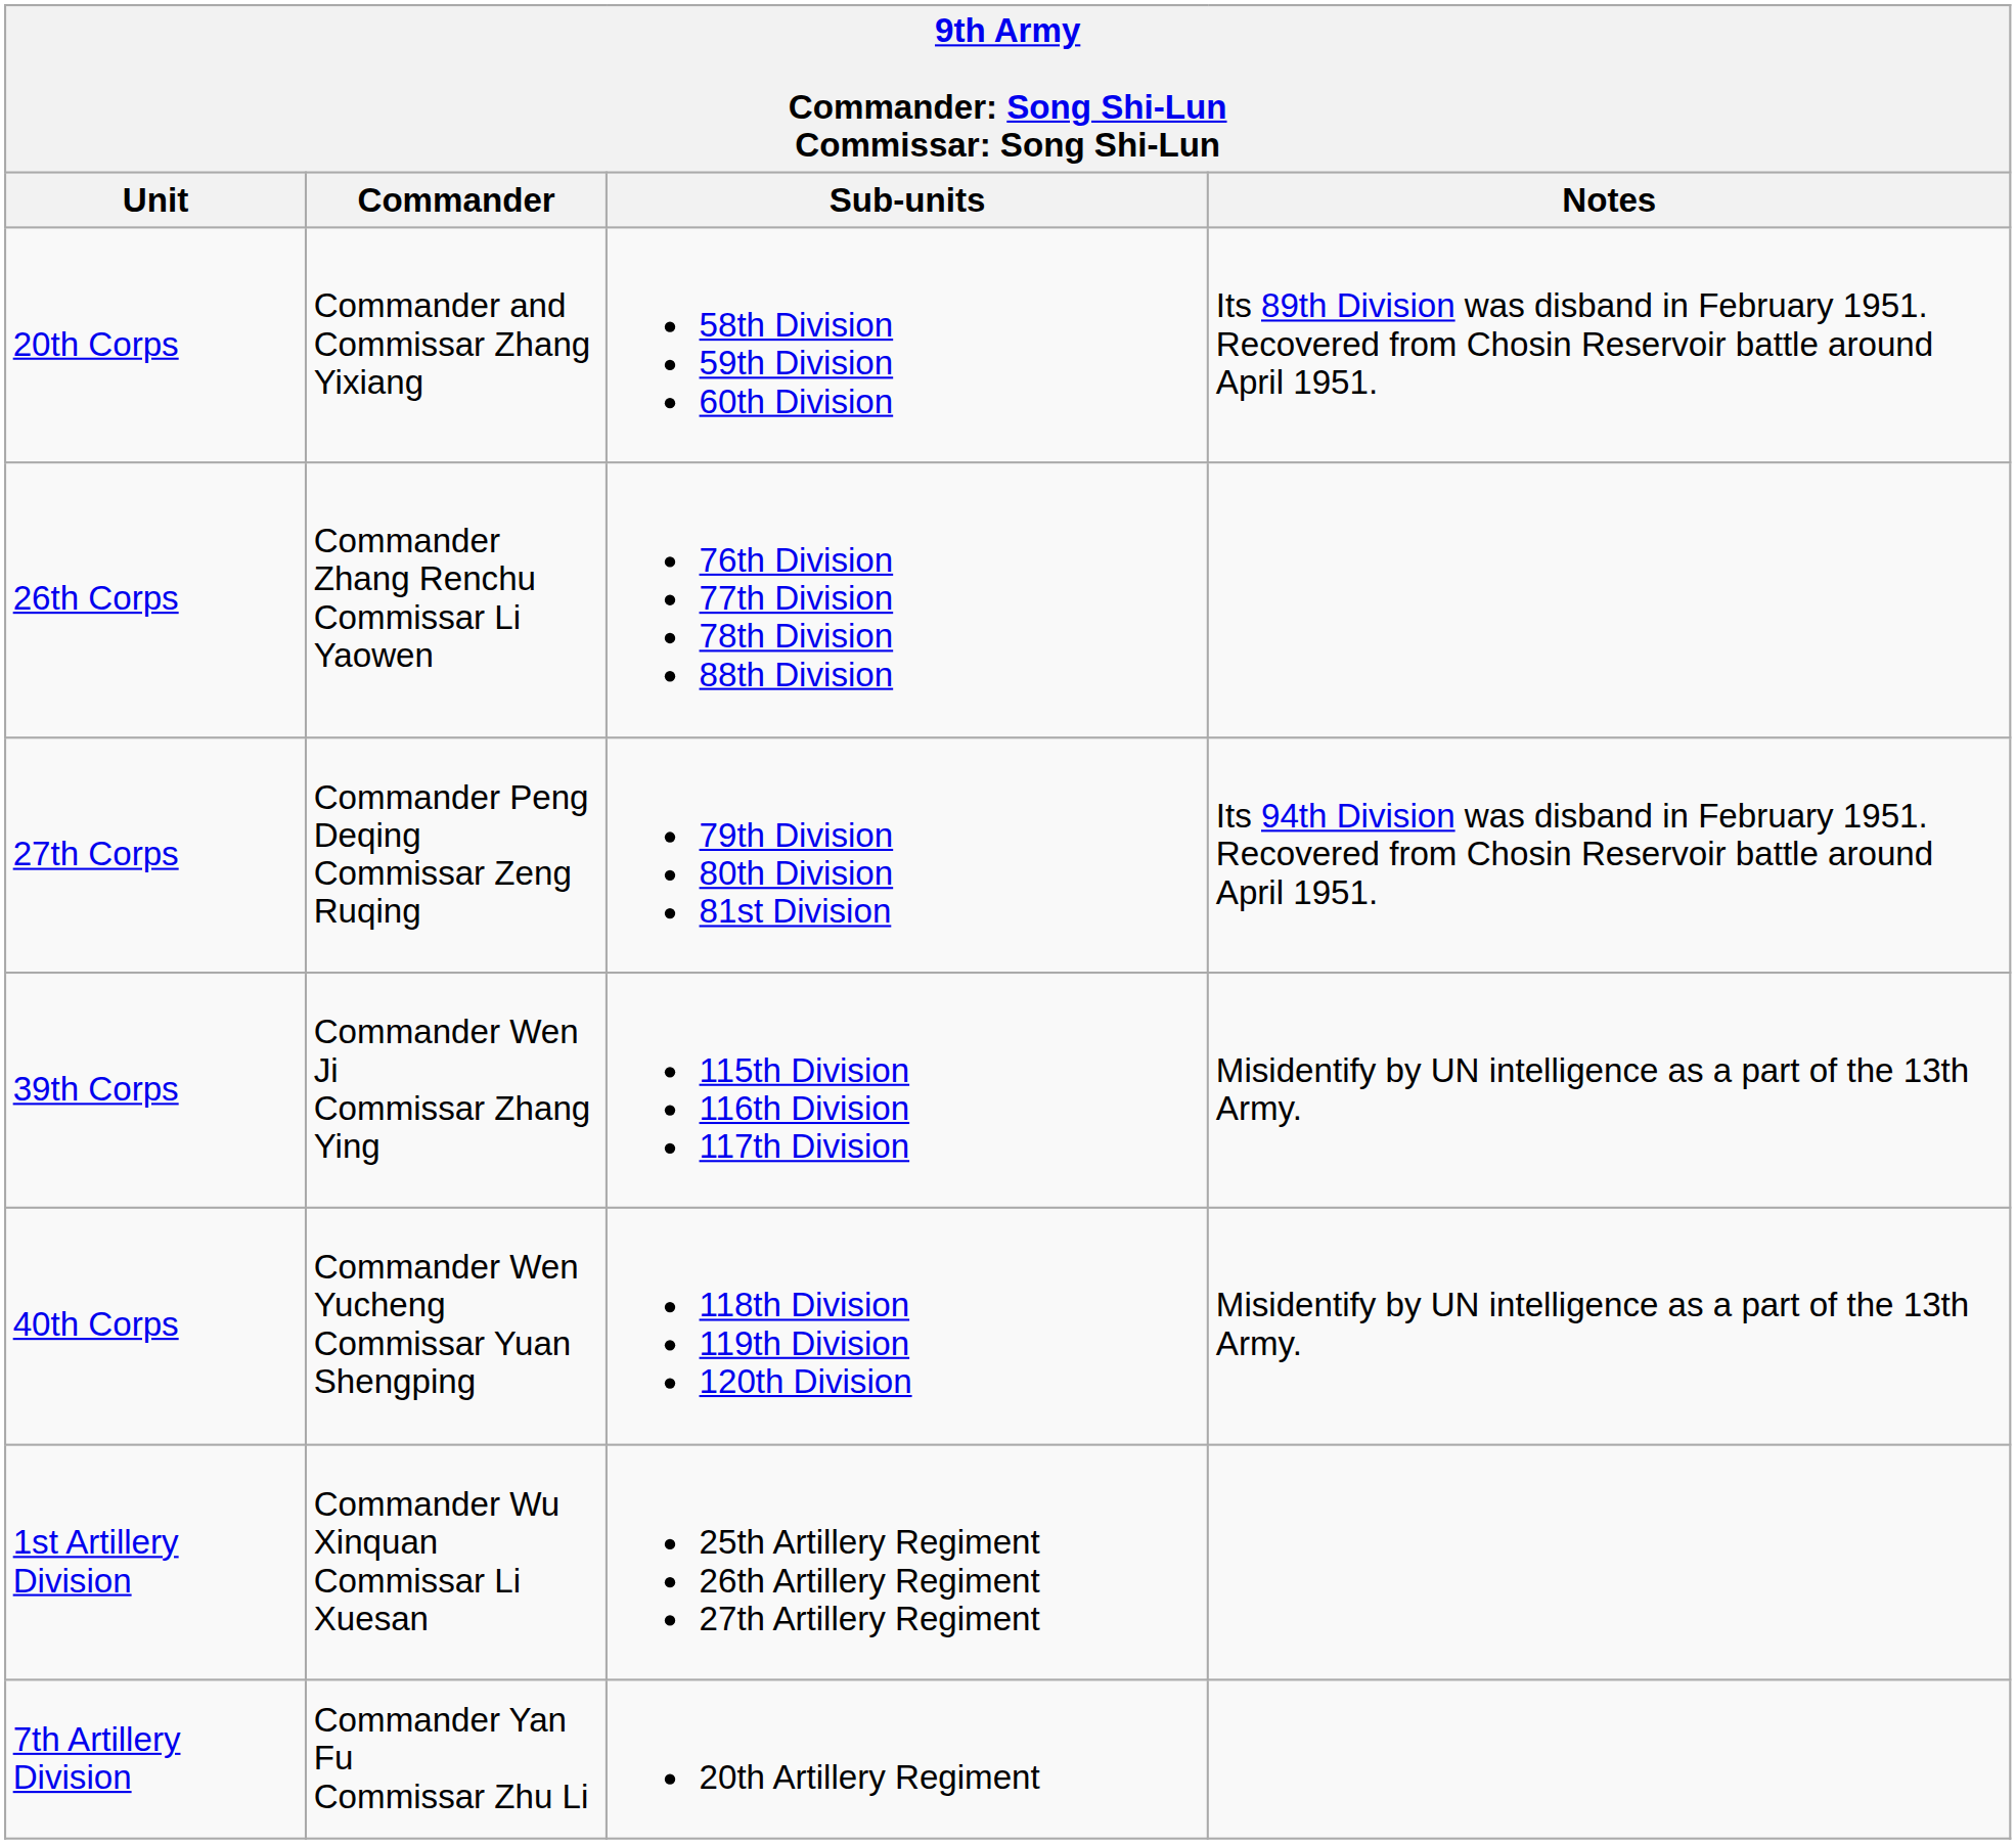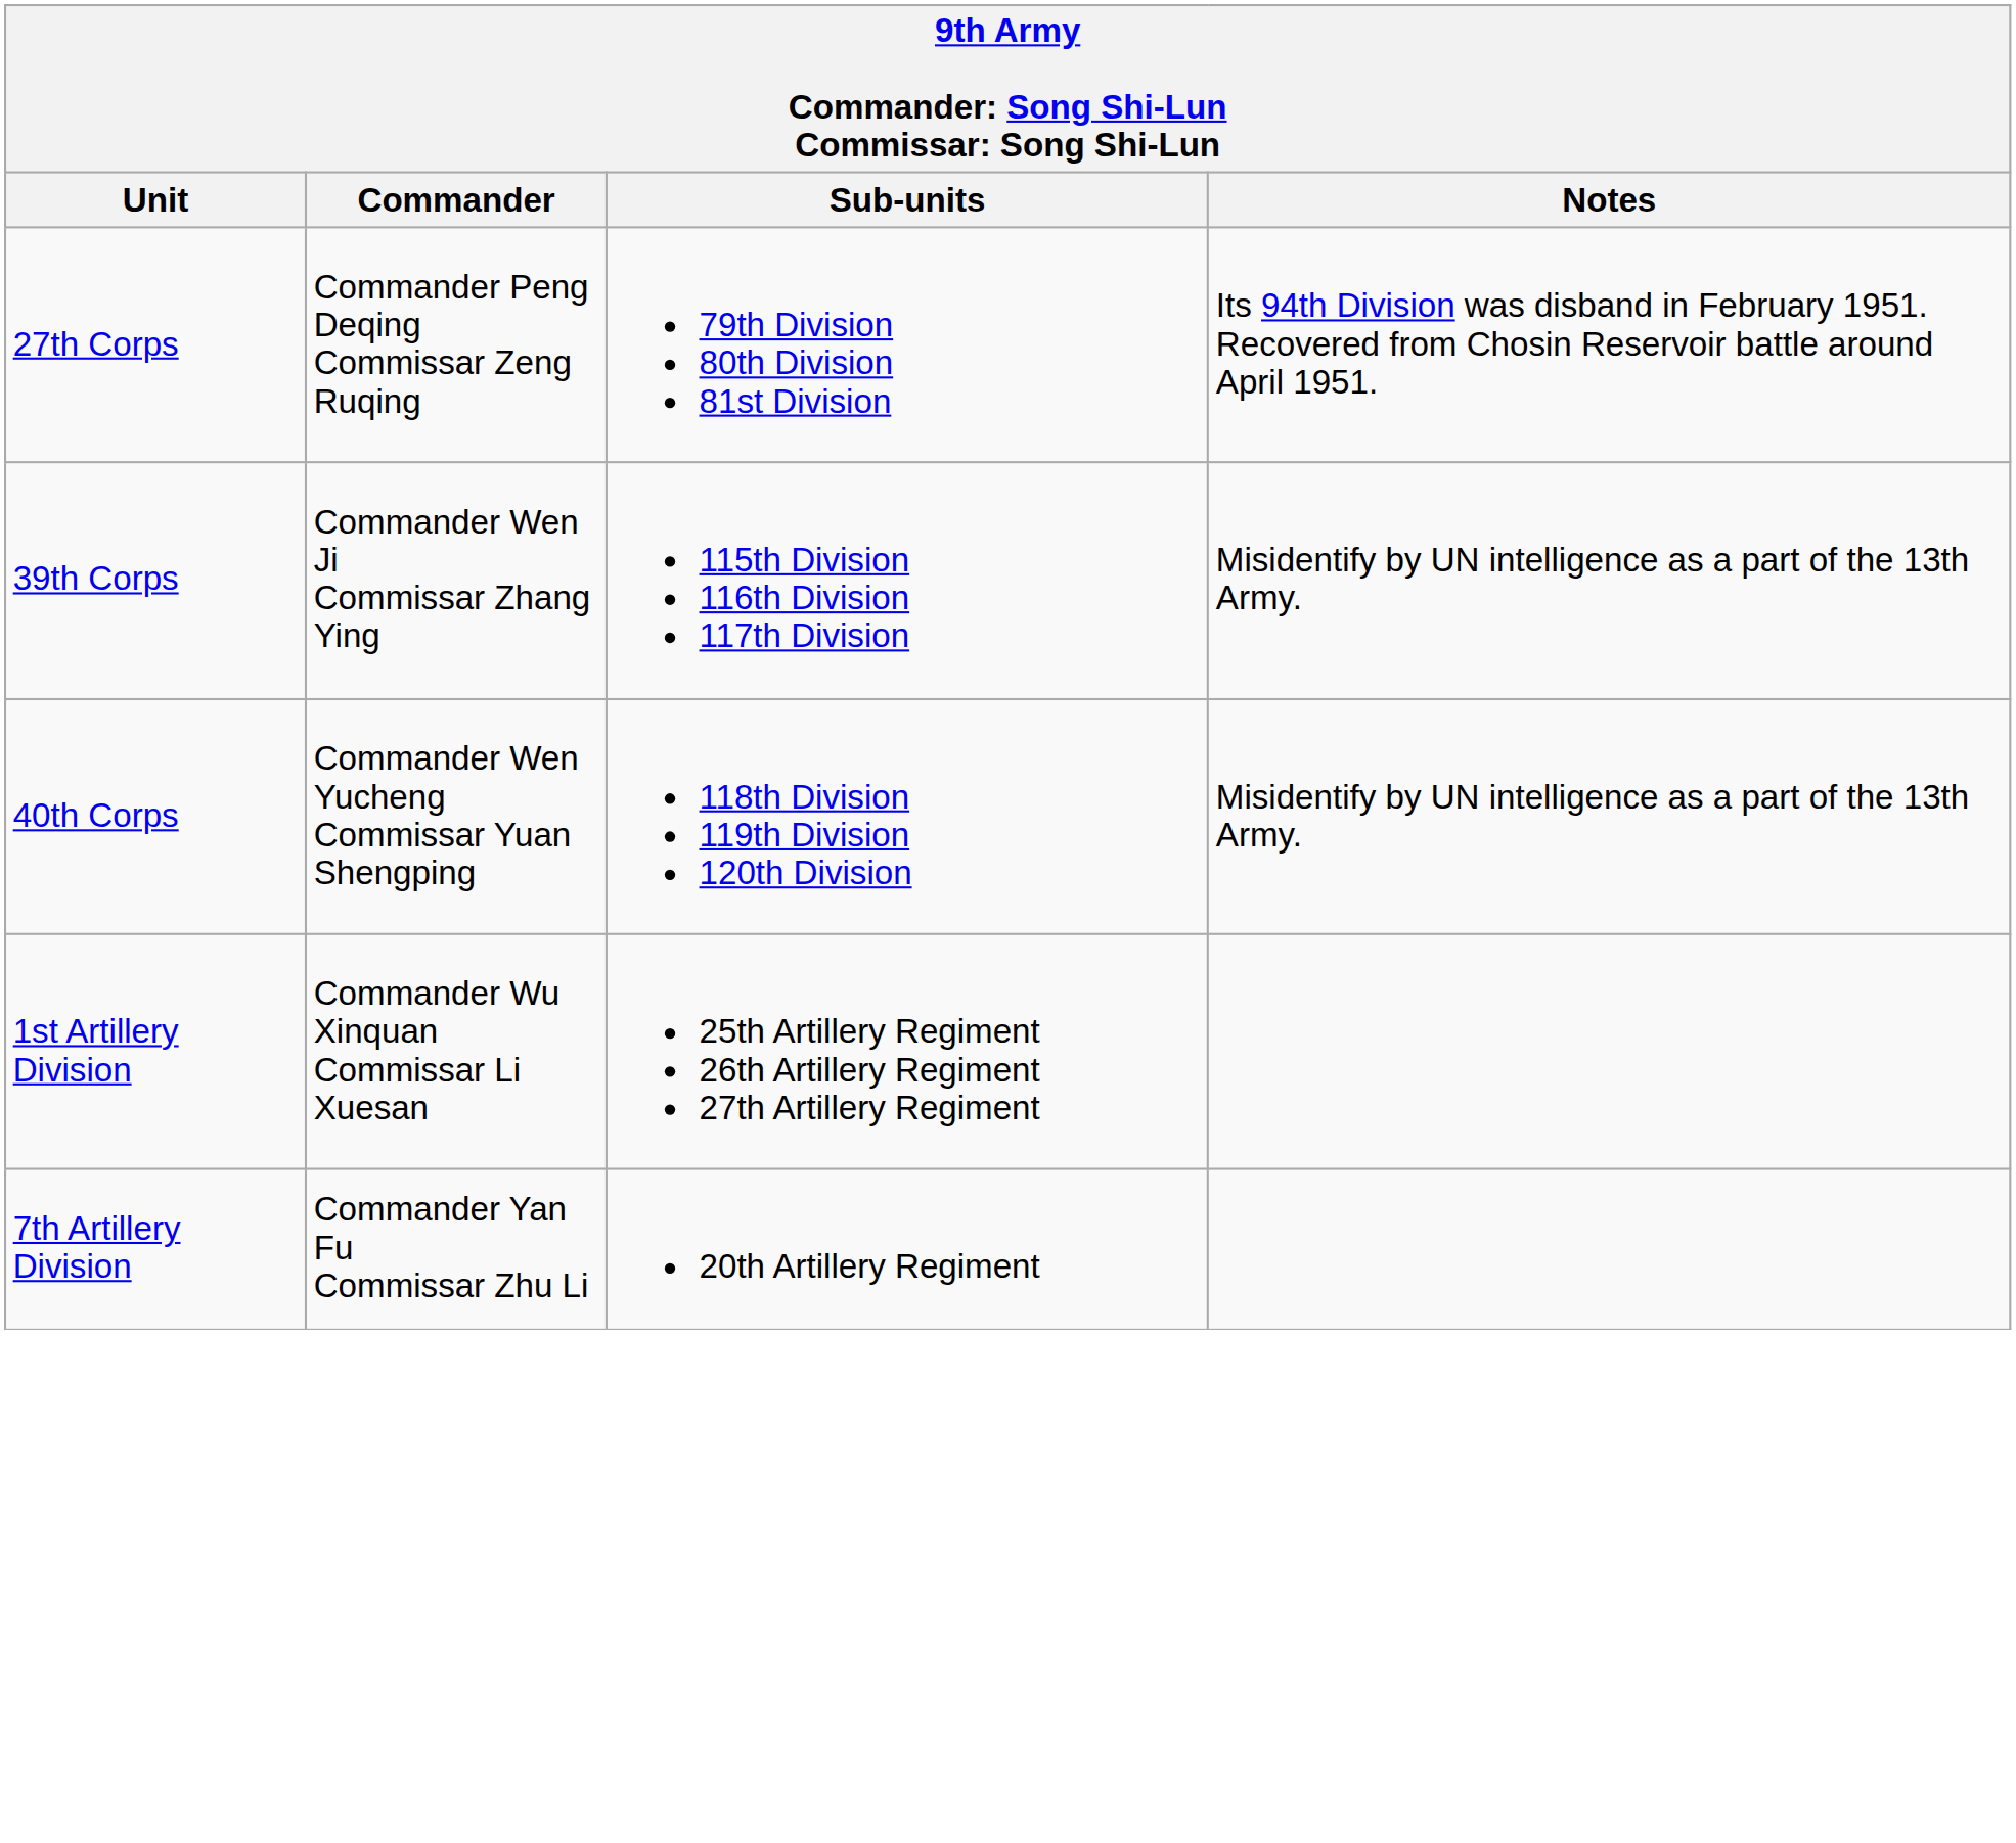- row: 20th Corps | Commander and Commissar Zhang Yixiang | 58th Division 59th Division 60th Division | Its 89th Division was disband in February 1951. Recovered from Chosin Reservoir battle around April 1951.
- row: 26th Corps | Commander Zhang Renchu Commissar Li Yaowen | 76th Division 77th Division 78th Division 88th Division
